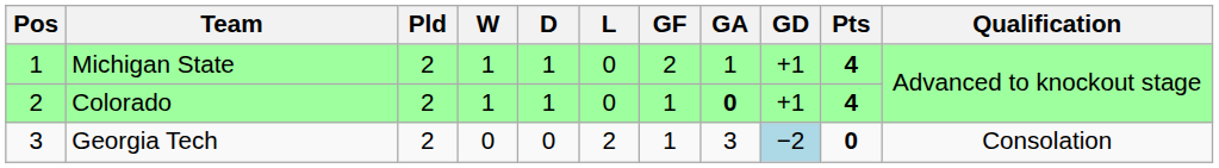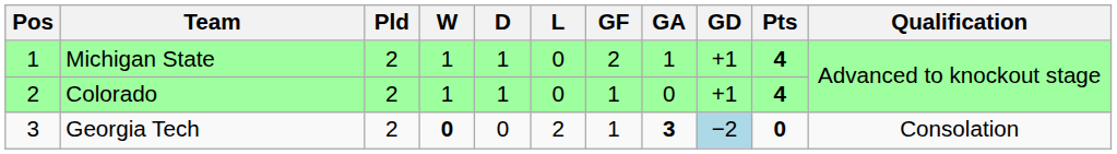Colorado | GA: bold -> normal
Georgia Tech | W: normal -> bold
Georgia Tech | GA: normal -> bold
